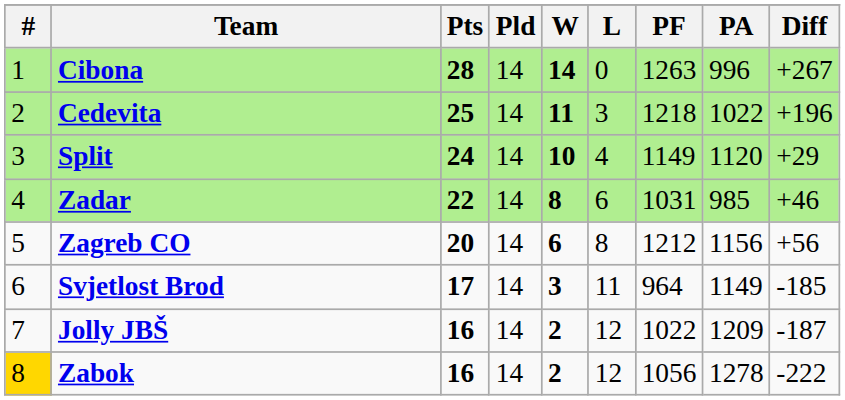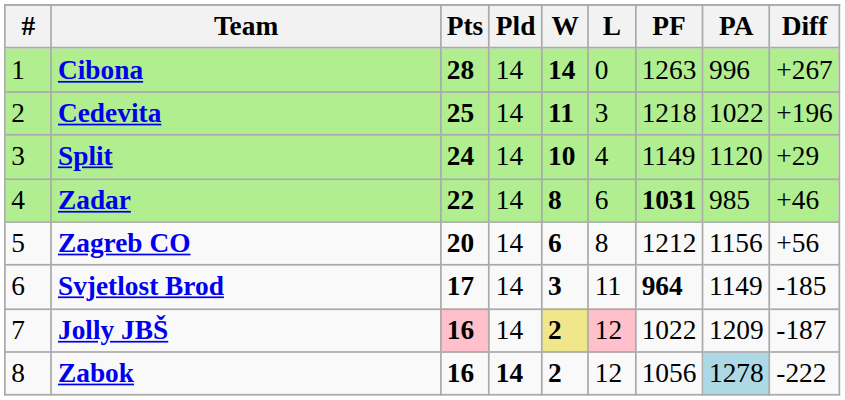Zadar | PF: normal -> bold
Svjetlost Brod | PF: normal -> bold
Jolly JBŠ | Pts: no background -> pink background
Jolly JBŠ | W: no background -> khaki background
Jolly JBŠ | L: no background -> pink background
Zabok | #: gold background -> no background
Zabok | Pld: normal -> bold
Zabok | PA: no background -> lightblue background
